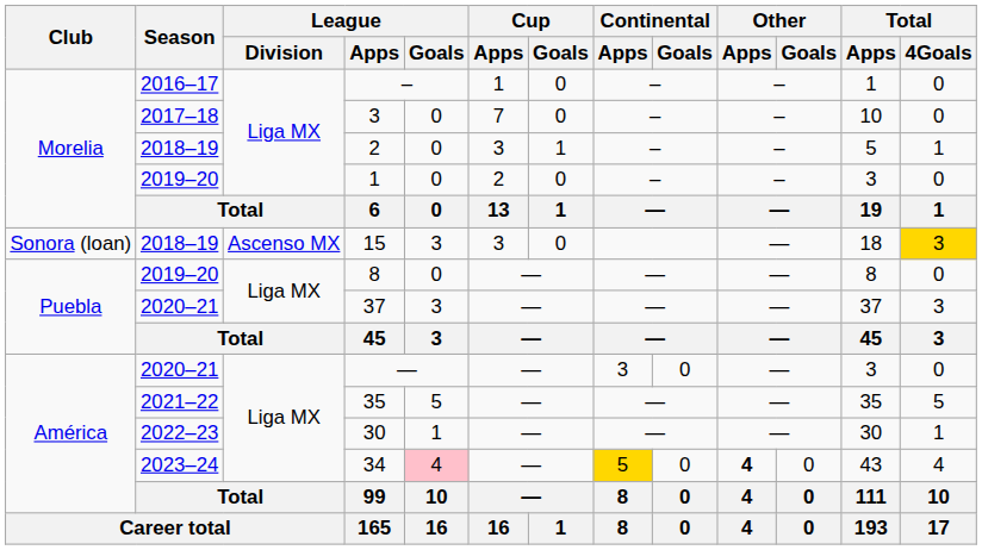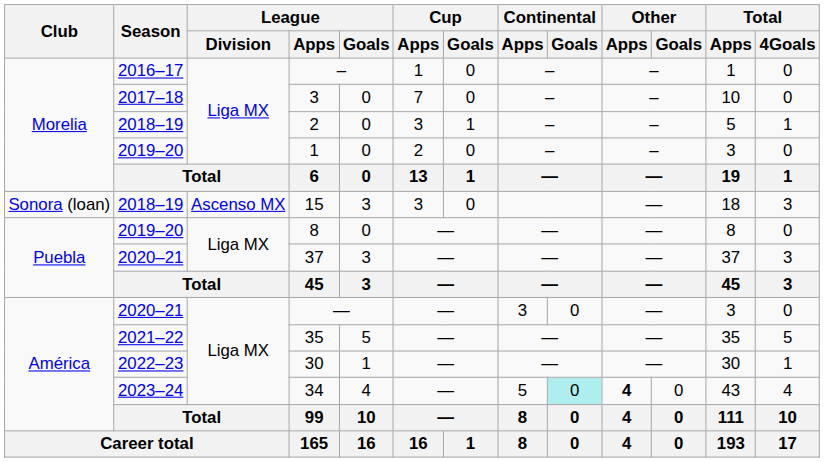15 | Total / 4Goals: gold background -> no background
34 | League / Goals: pink background -> no background
34 | Continental / Apps: gold background -> no background
34 | Continental / Goals: no background -> paleturquoise background
